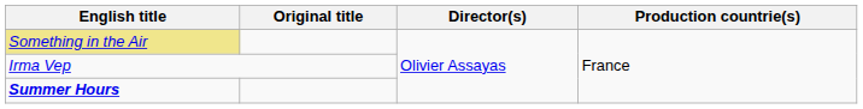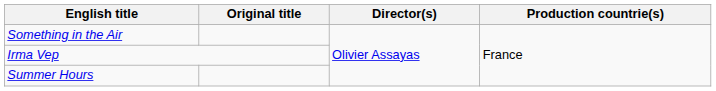Something in the Air | English title: khaki background -> no background
Summer Hours | English title: bold -> normal
